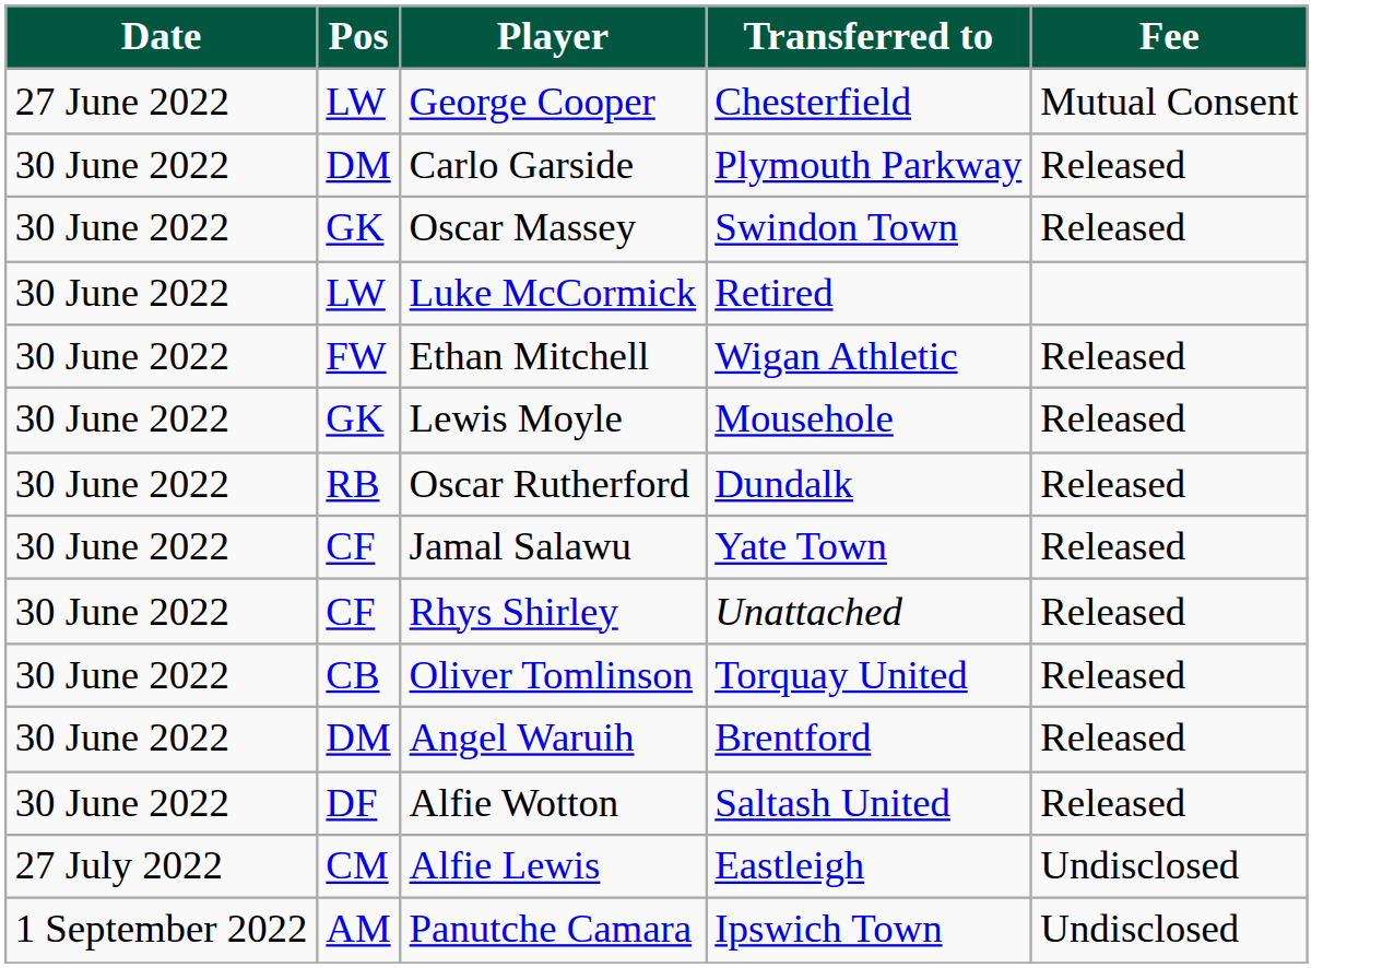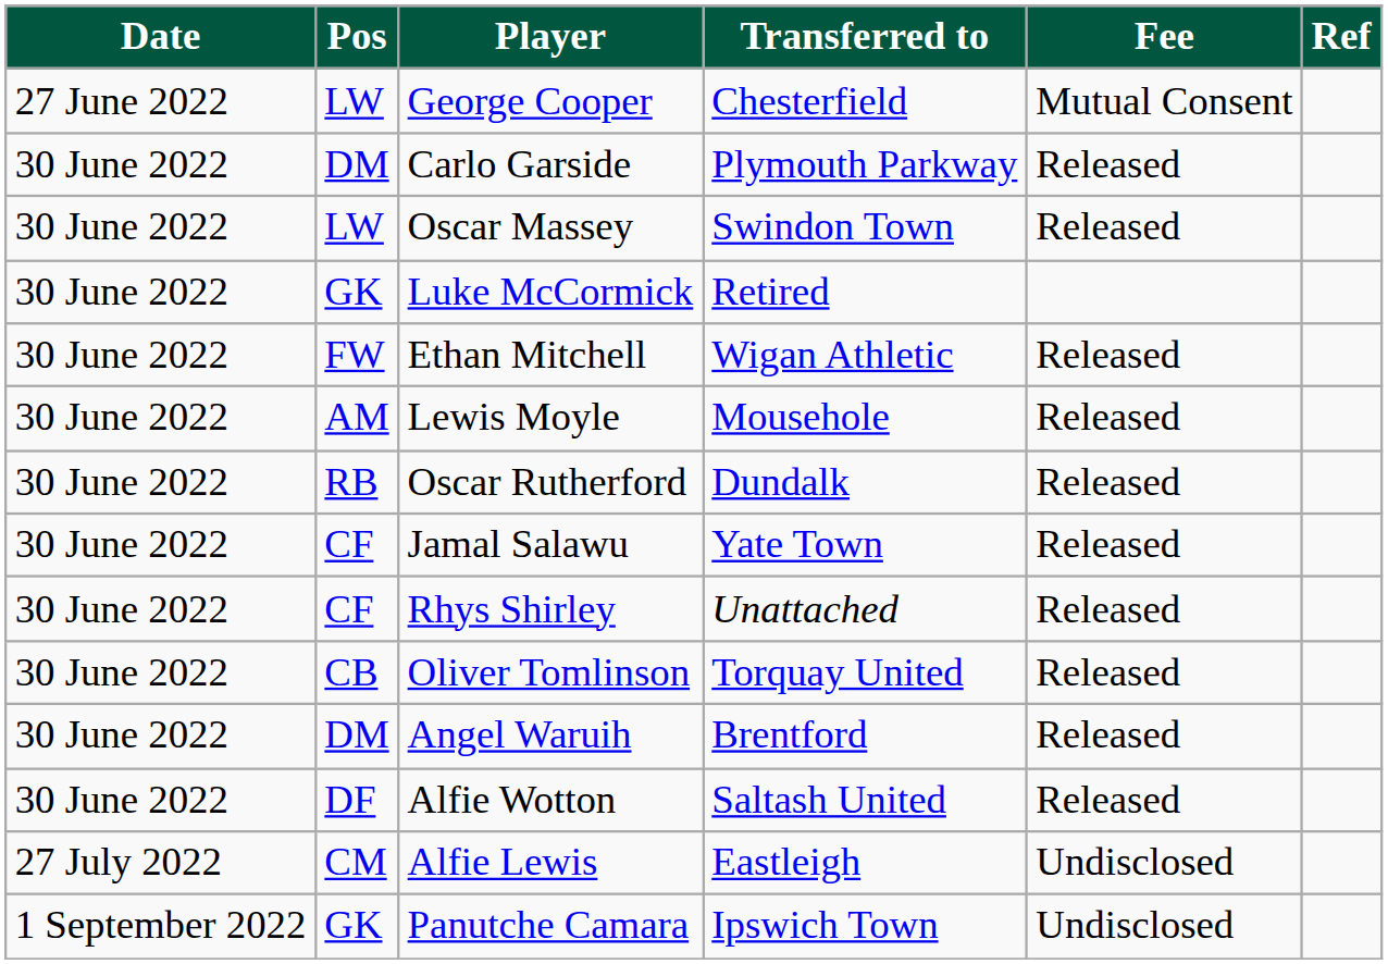+ column: Ref
Oscar Massey | Pos: GK -> LW
Luke McCormick | Pos: LW -> GK
Lewis Moyle | Pos: GK -> AM
Panutche Camara | Pos: AM -> GK
